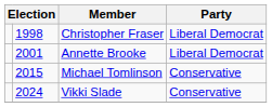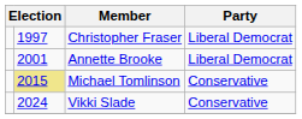Christopher Fraser | column 2: 1998 -> 1997
Michael Tomlinson | column 2: no background -> khaki background
